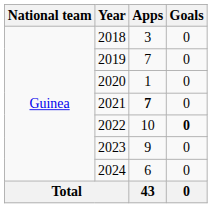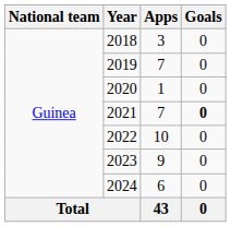2021 | Apps: bold -> normal
2021 | Goals: normal -> bold
2022 | Goals: bold -> normal
